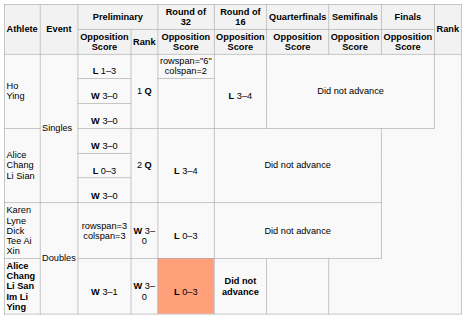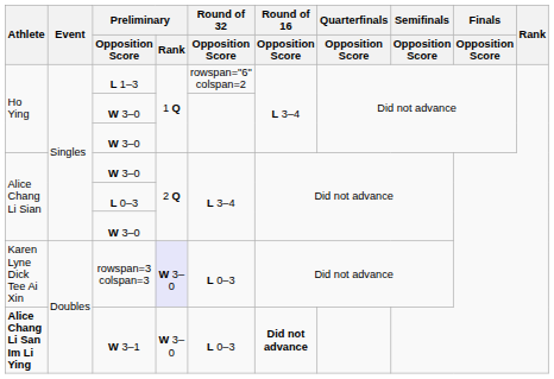rowspan=3 colspan=3 | Preliminary / Rank: no background -> lavender background
W 3–1 | Round of 32 / Opposition Score: lightsalmon background -> no background
